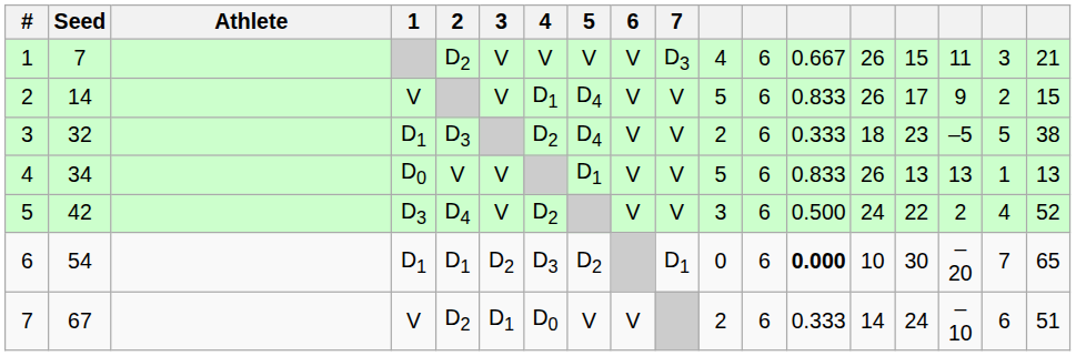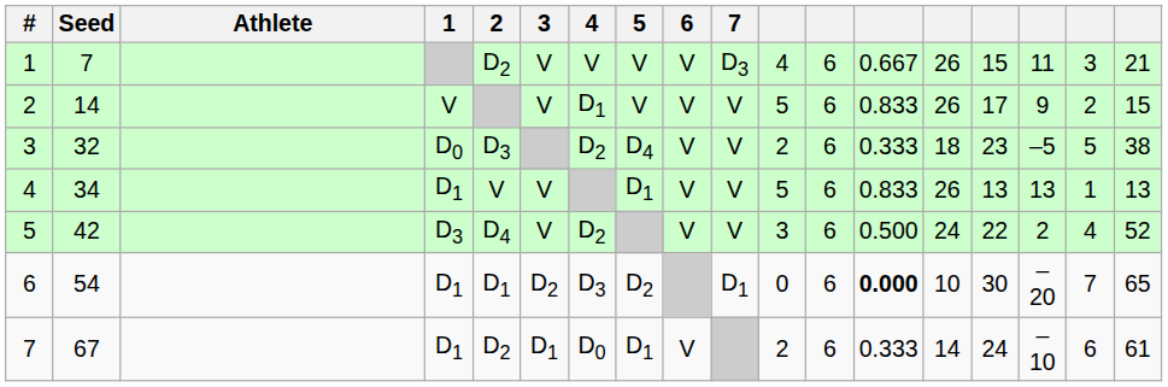row 3 | 5: D4 -> V
row 4 | 1: D1 -> D0
row 5 | 1: D0 -> D1
row 8 | 1: V -> D1
row 8 | 5: V -> D1
row 8 | column 18: 51 -> 61
